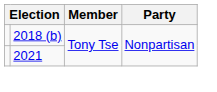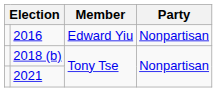+ row: 2016 | Edward Yiu | Nonpartisan
